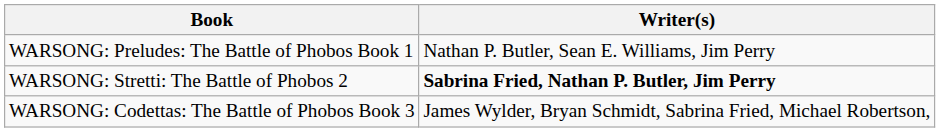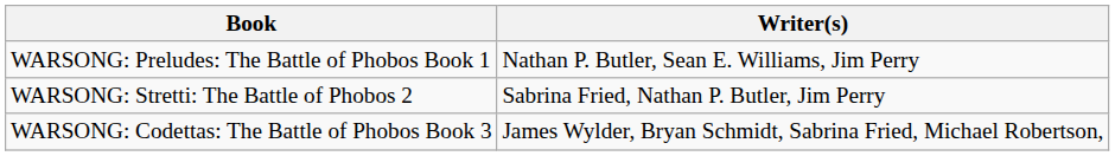WARSONG: Stretti: The Battle of Phobos 2 | Writer(s): bold -> normal
